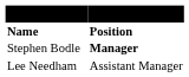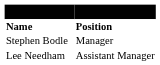Stephen Bodle | column 2: bold -> normal
